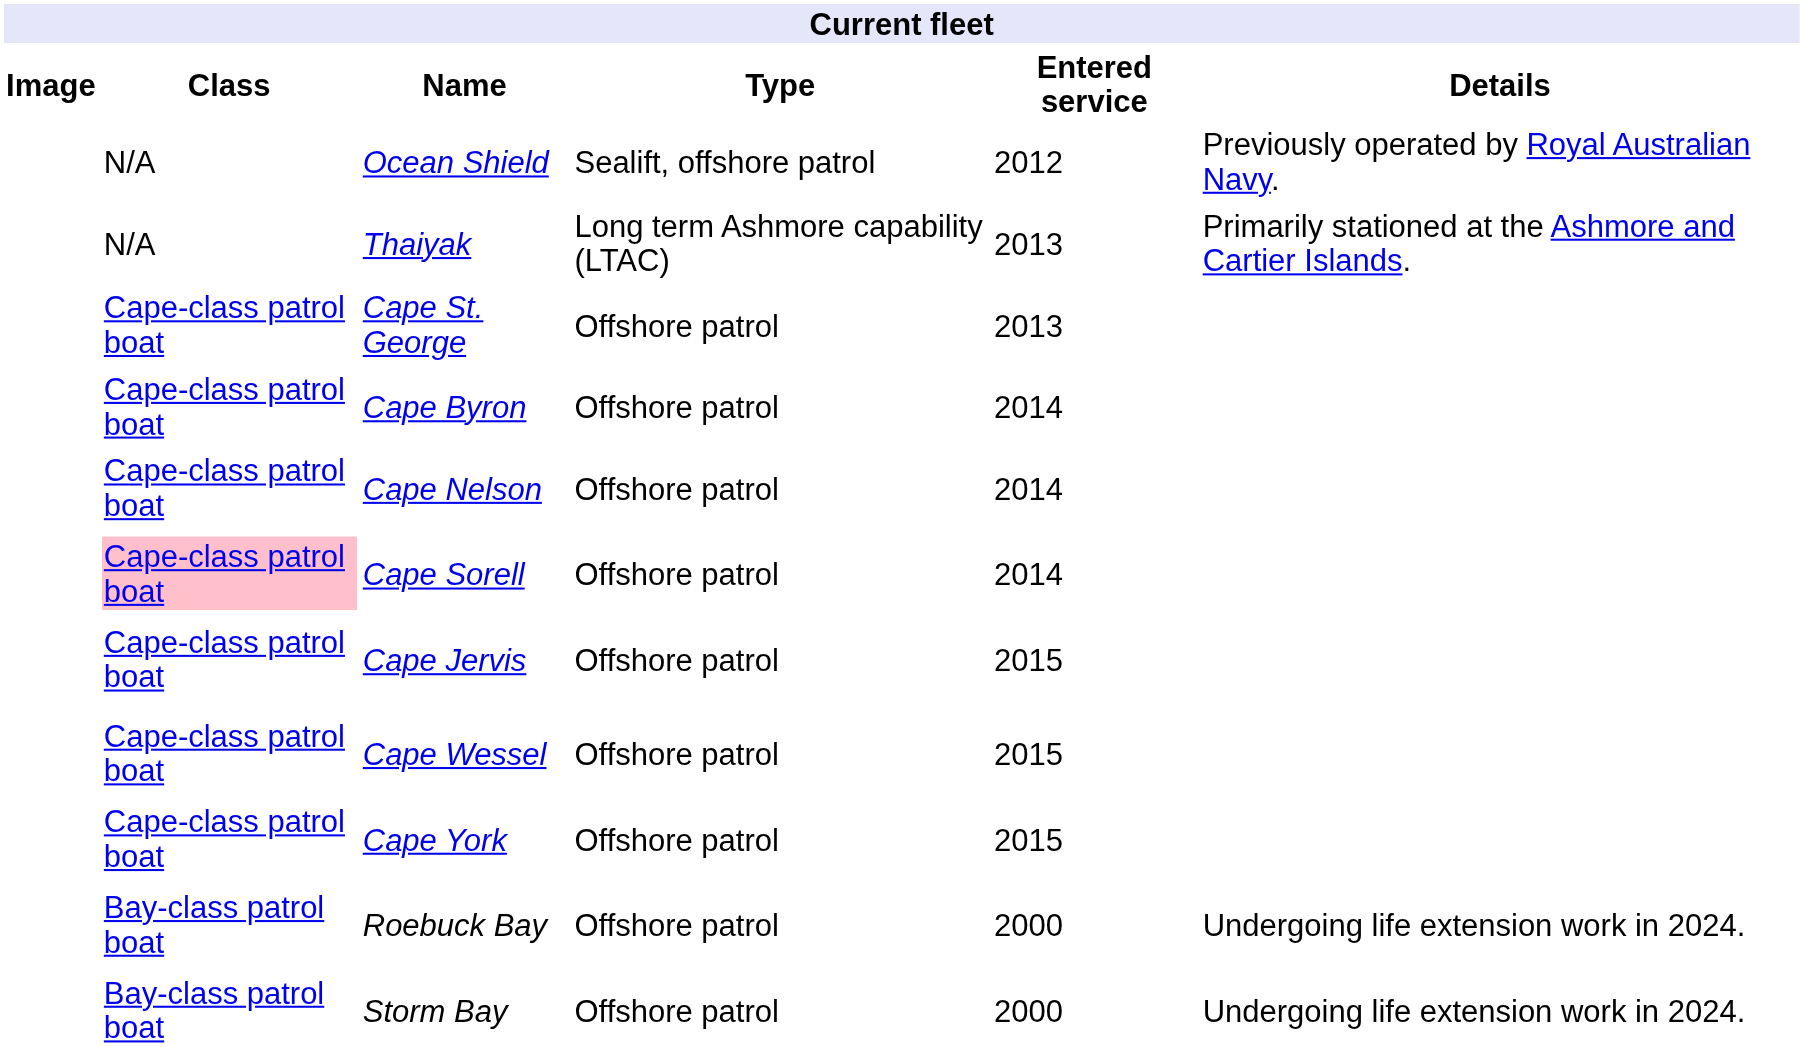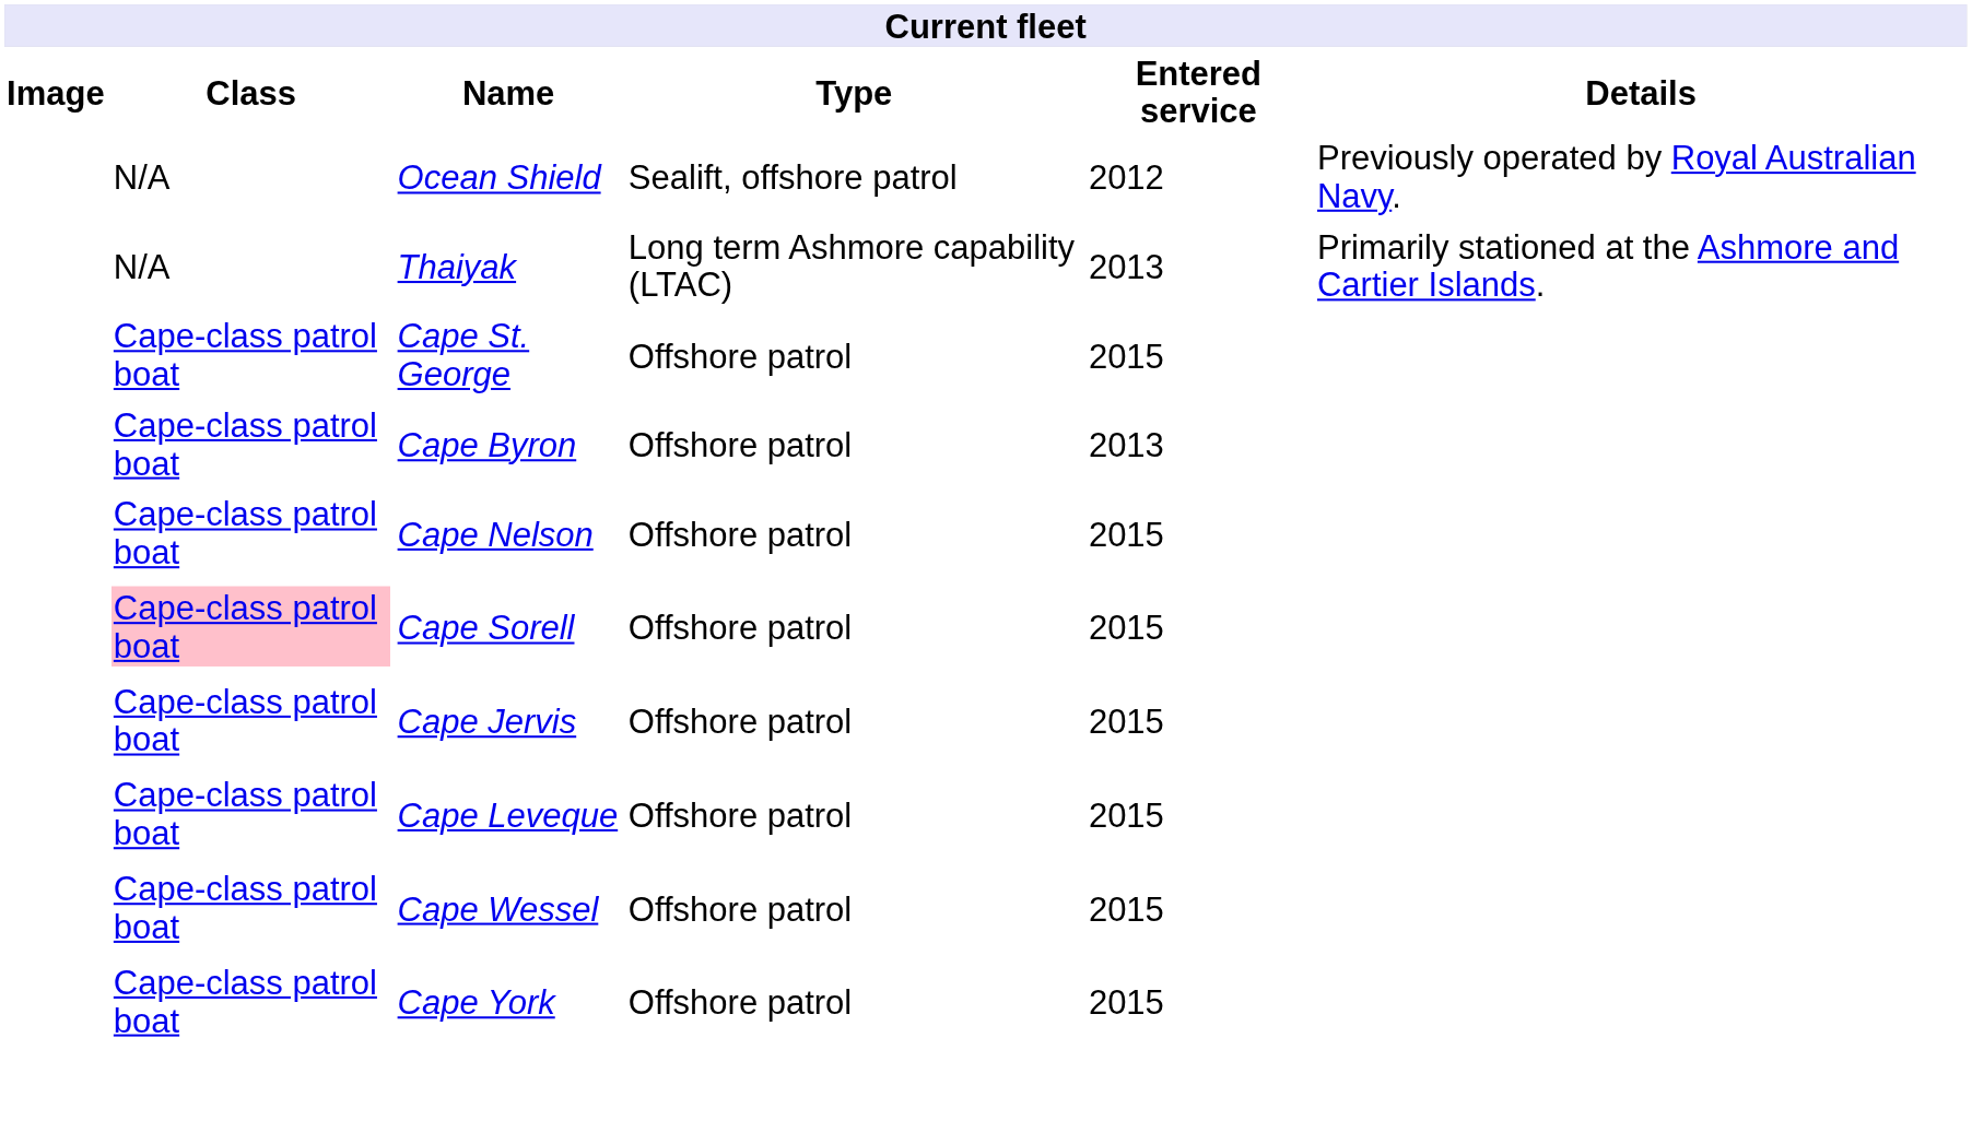Cape St. George | Entered service: 2013 -> 2015
Cape Byron | Entered service: 2014 -> 2013
Cape Nelson | Entered service: 2014 -> 2015
Cape Sorell | Entered service: 2014 -> 2015
+ row: Cape-class patrol boat | Cape Leveque | Offshore patrol | 2015
- row: Bay-class patrol boat | Roebuck Bay | Offshore patrol | 2000 | Undergoing life extension work in 2024.
- row: Bay-class patrol boat | Storm Bay | Offshore patrol | 2000 | Undergoing life extension work in 2024.
